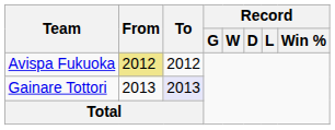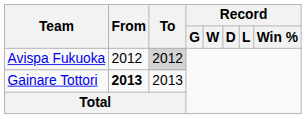Avispa Fukuoka | From: khaki background -> no background
Avispa Fukuoka | To: no background -> lightgrey background
Gainare Tottori | From: normal -> bold
Gainare Tottori | To: lavender background -> no background
